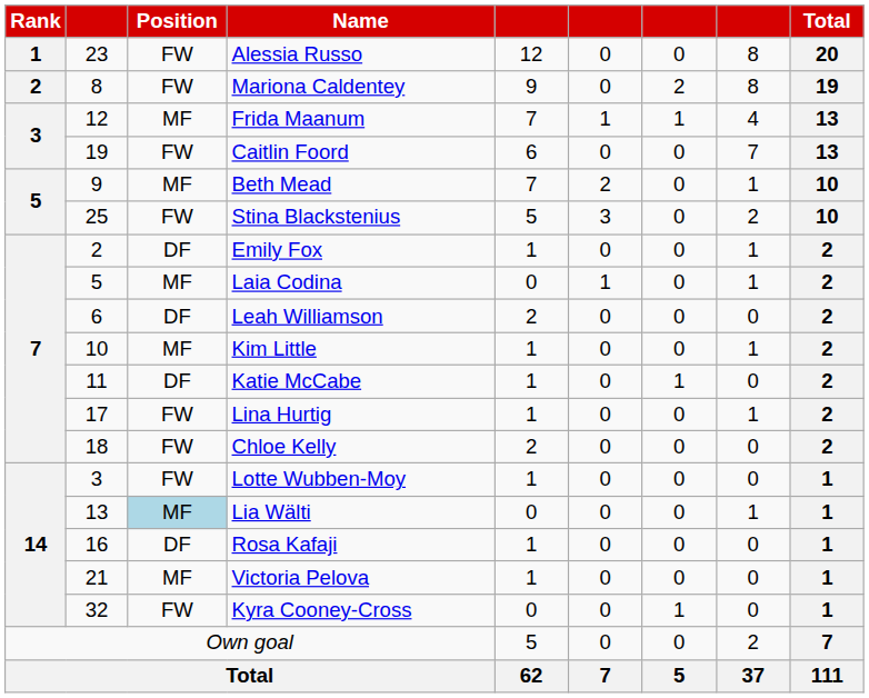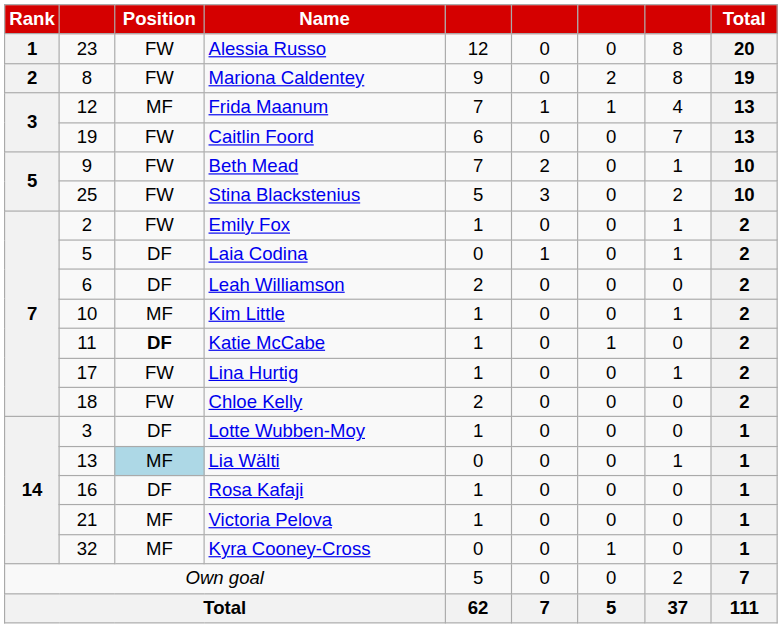Beth Mead | Position: MF -> FW
Emily Fox | Position: DF -> FW
Laia Codina | Position: MF -> DF
Katie McCabe | Position: normal -> bold
Lotte Wubben-Moy | Position: FW -> DF
Kyra Cooney-Cross | Position: FW -> MF
